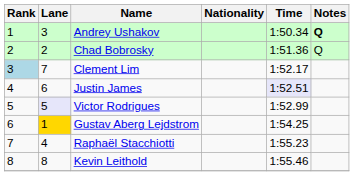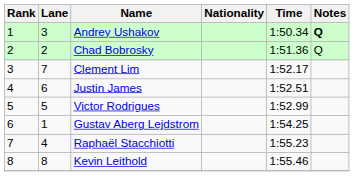Clement Lim | Rank: lightblue background -> no background
Justin James | Time: lavender background -> no background
Victor Rodrigues | Lane: lavender background -> no background
Gustav Aberg Lejdstrom | Lane: gold background -> no background
